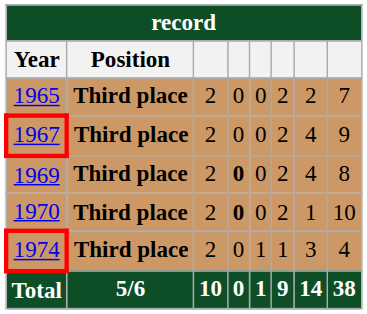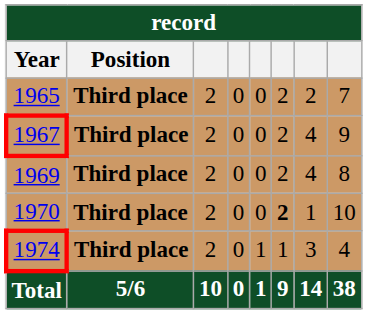1969 | column 4: bold -> normal
1970 | column 4: bold -> normal
1970 | column 6: normal -> bold
